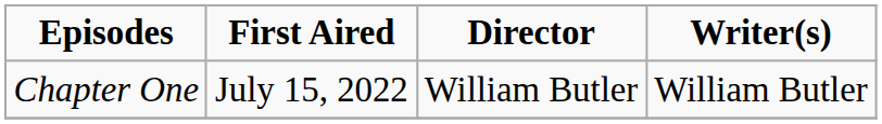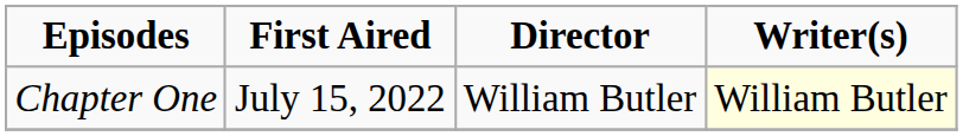Chapter One | Writer(s): no background -> lightyellow background
